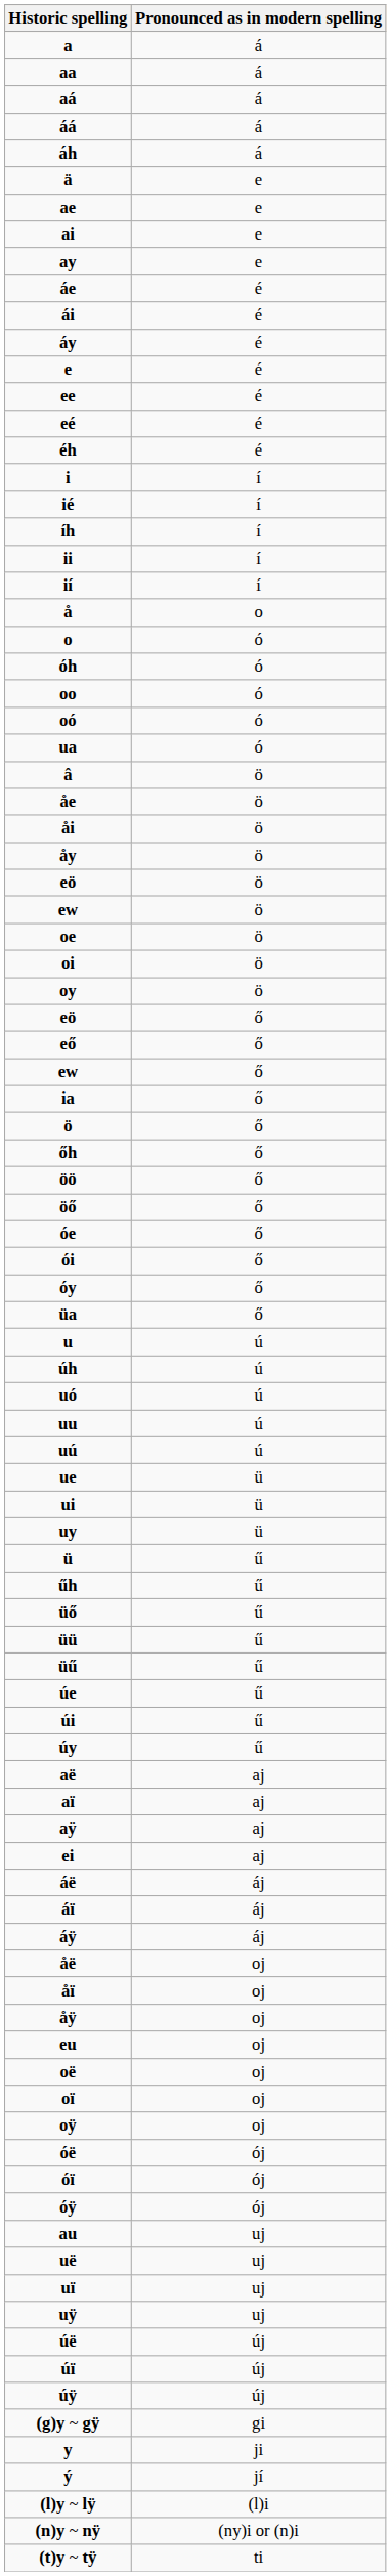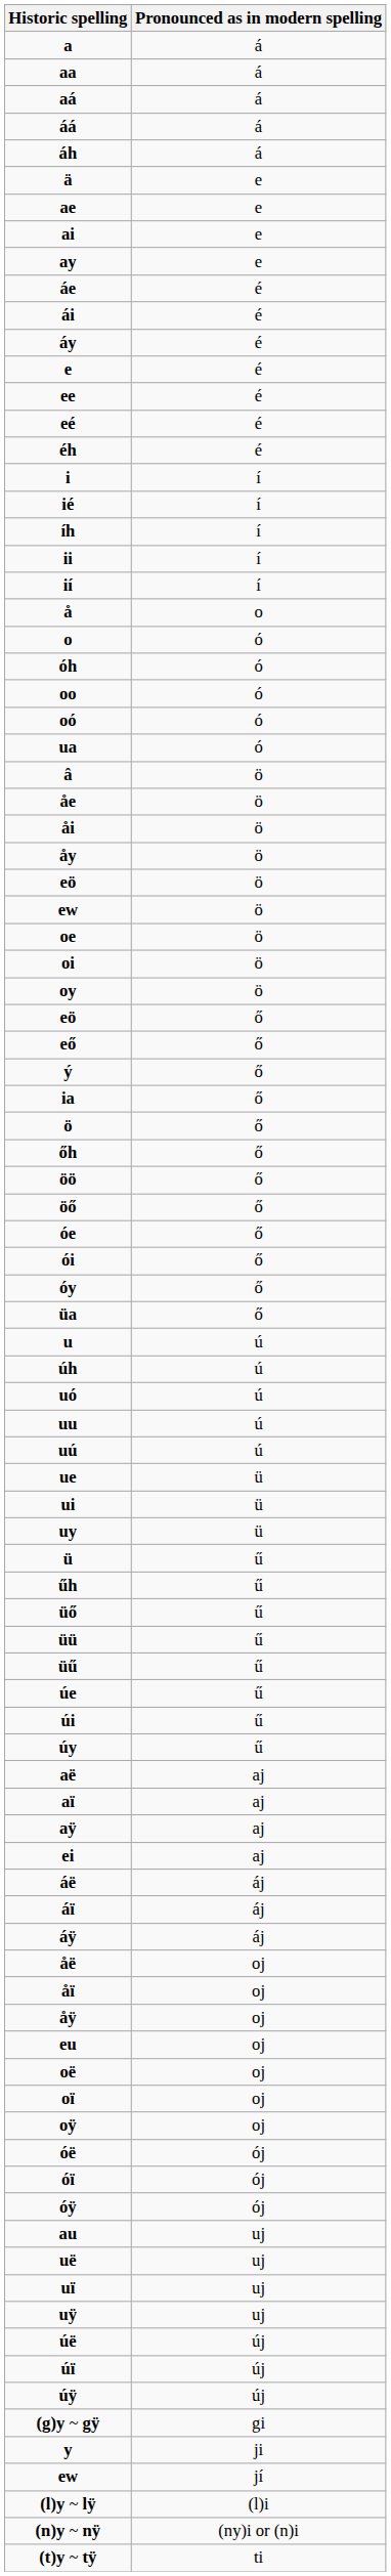row 40 | Historic spelling: ew -> ý
row 92 | Historic spelling: ý -> ew
